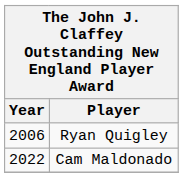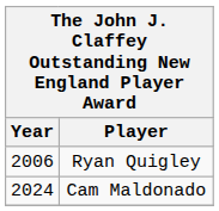Cam Maldonado | Year: 2022 -> 2024
